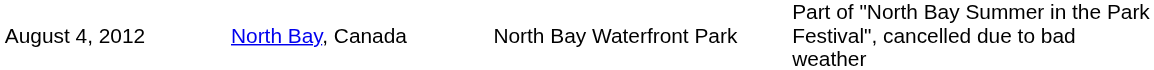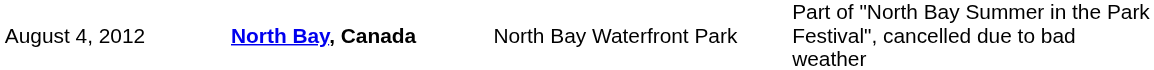August 4, 2012 | column 2: normal -> bold
